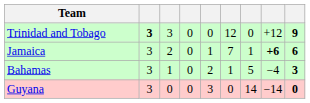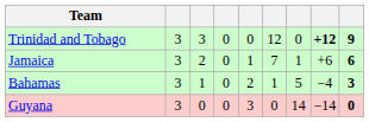Trinidad and Tobago | column 2: bold -> normal
Trinidad and Tobago | column 8: normal -> bold
Jamaica | column 8: bold -> normal
